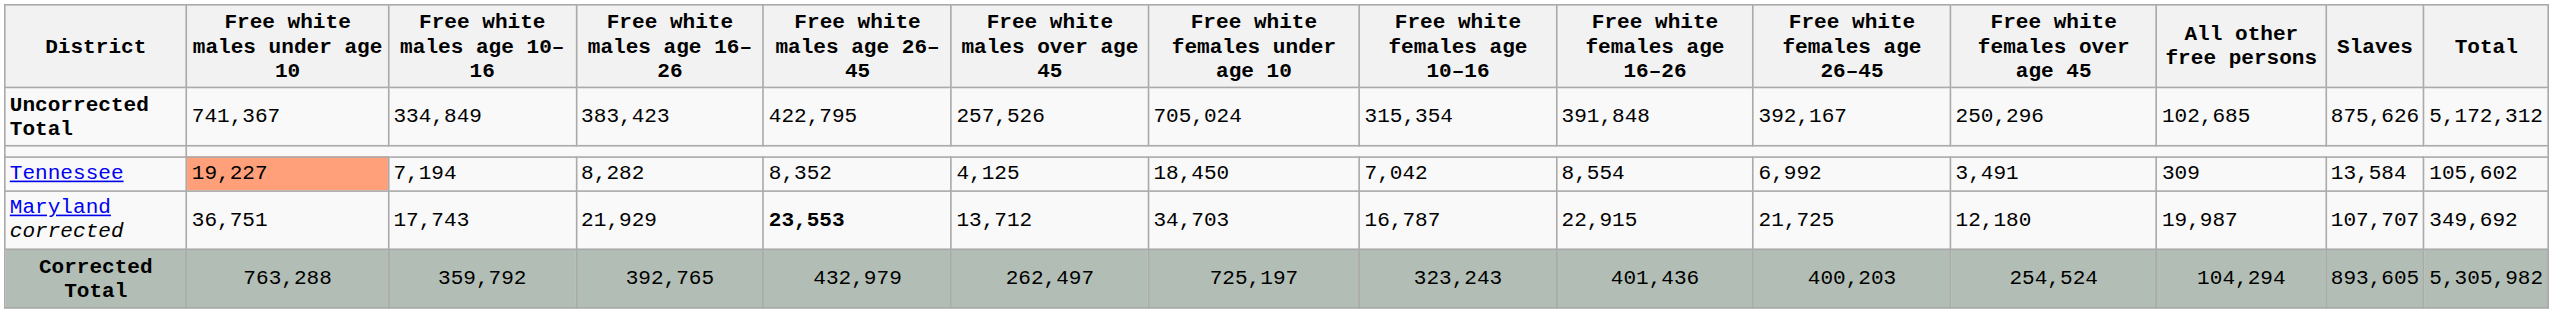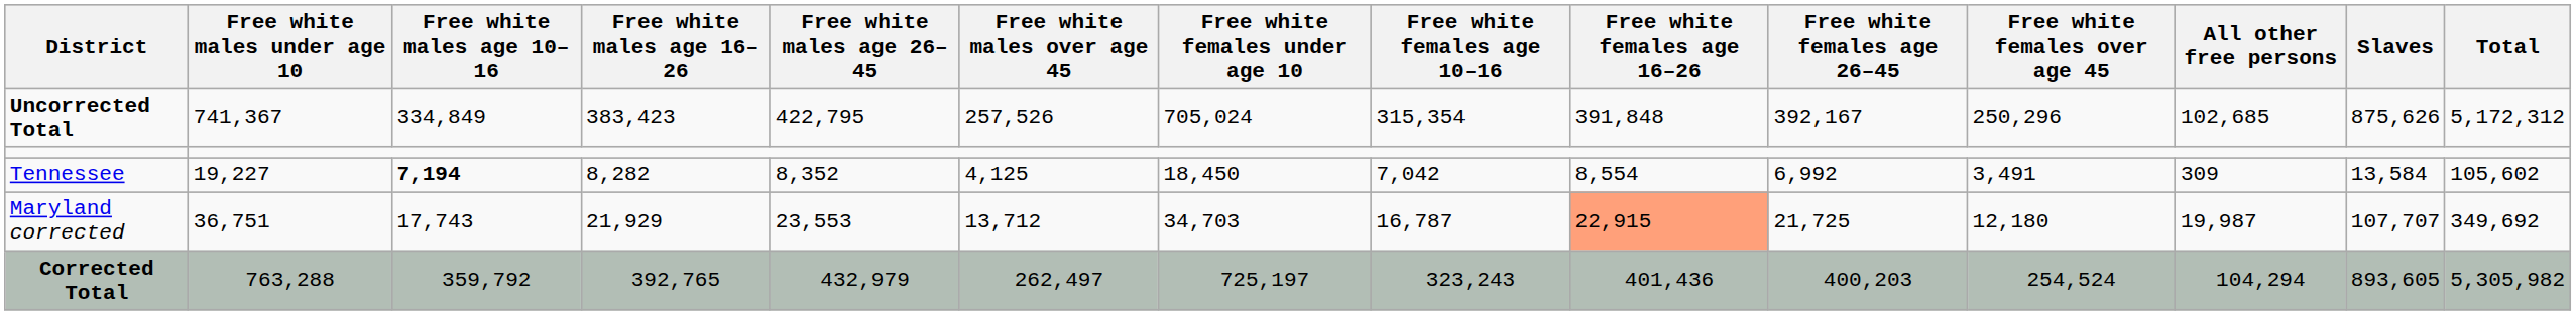Tennessee | Free white males under age 10: lightsalmon background -> no background
Tennessee | Free white males age 10–16: normal -> bold
Maryland corrected | Free white males age 26–45: bold -> normal
Maryland corrected | Free white females age 16–26: no background -> lightsalmon background
